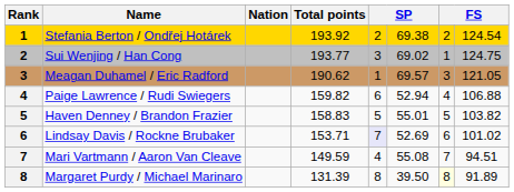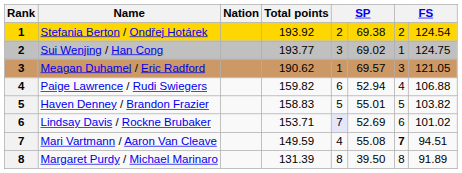Mari Vartmann / Aaron Van Cleave | column 7: normal -> bold
Margaret Purdy / Michael Marinaro | column 7: lightyellow background -> no background
